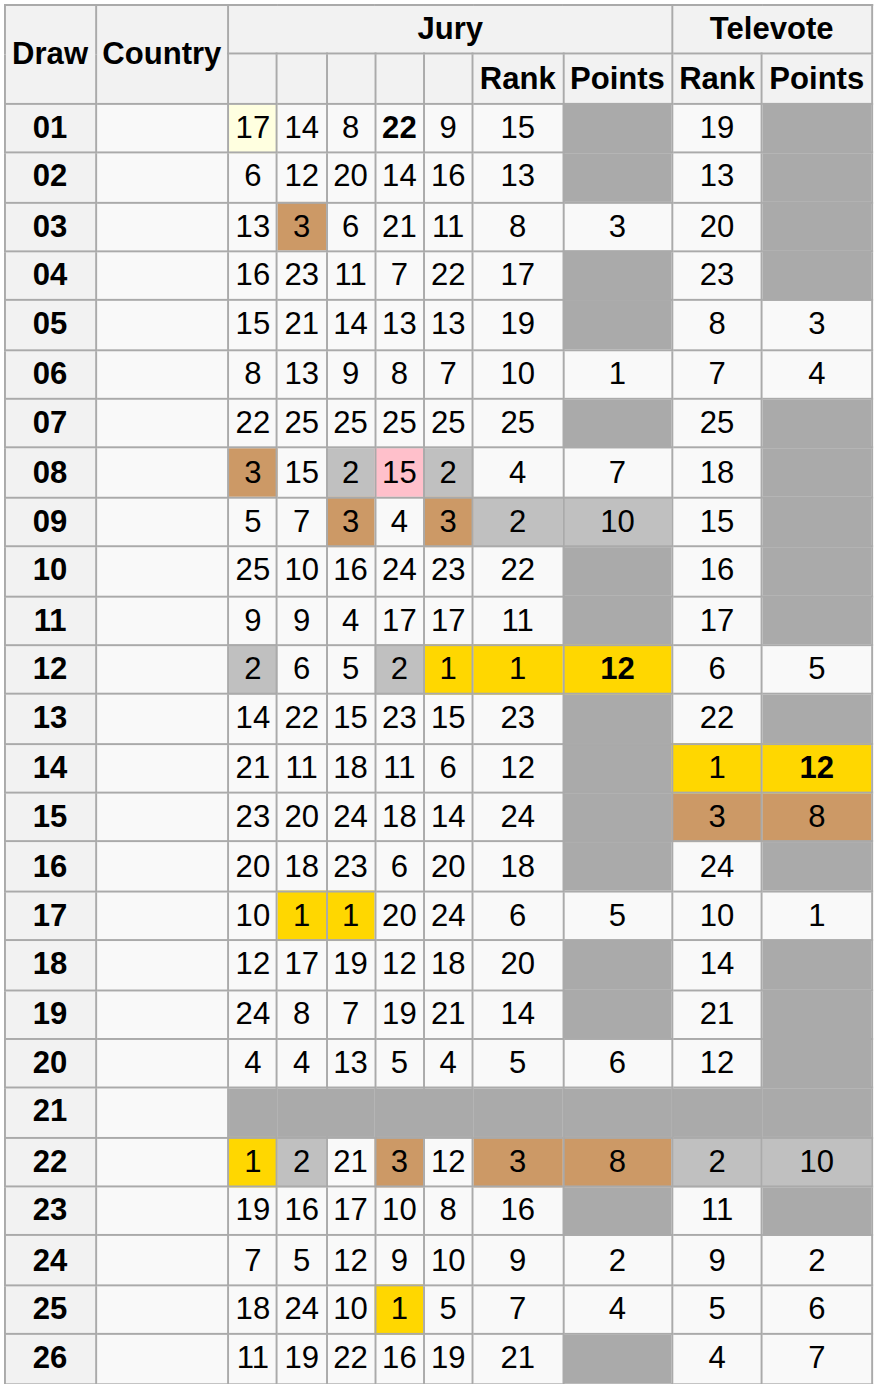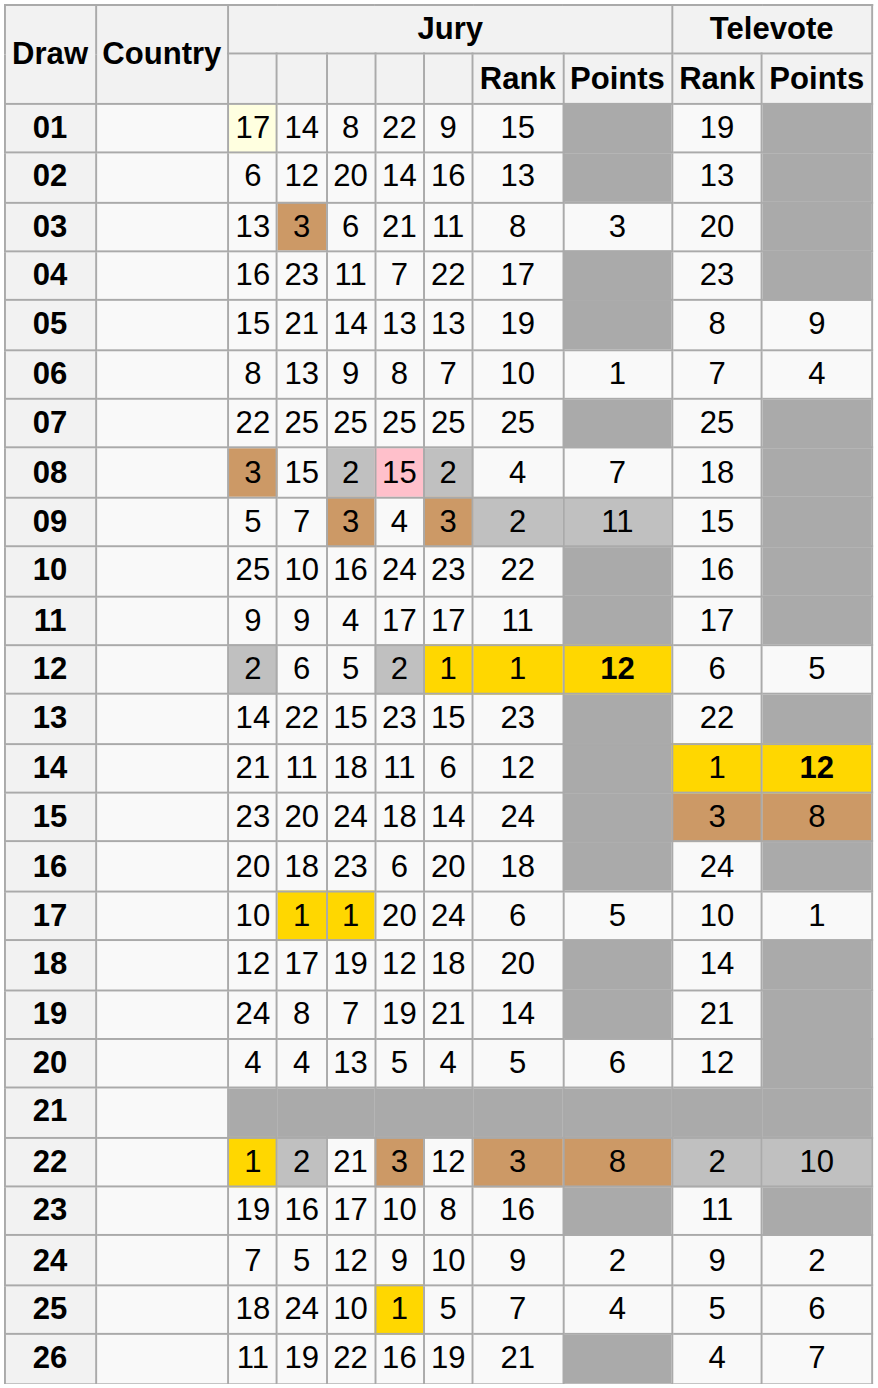01 | column 6: bold -> normal
05 | Televote / Points: 3 -> 9
09 | Jury / Points: 10 -> 11
